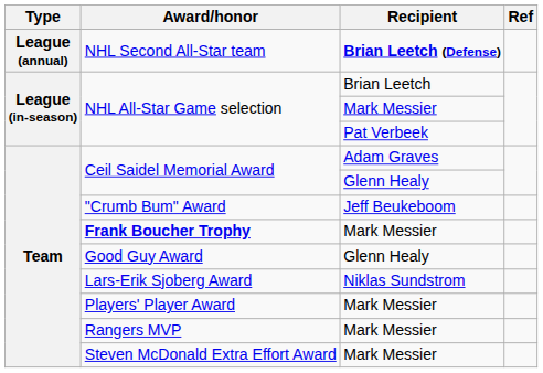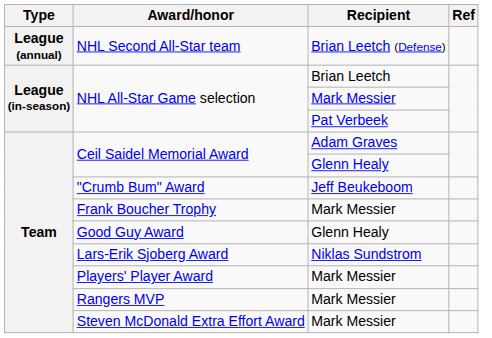NHL Second All-Star team | Recipient: bold -> normal
Frank Boucher Trophy | Award/honor: bold -> normal
